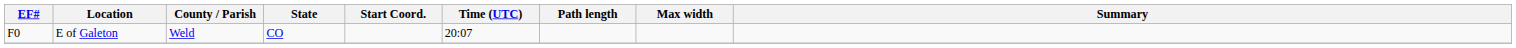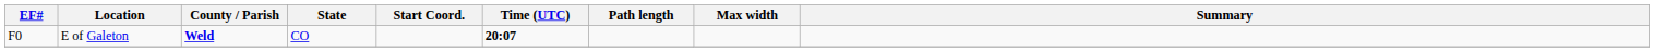E of Galeton | County / Parish: normal -> bold
E of Galeton | Time (UTC): normal -> bold
